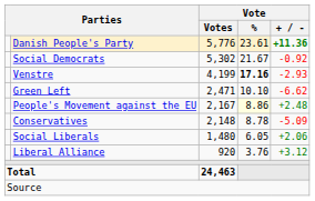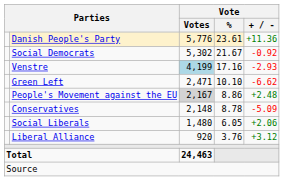Danish People's Party | Vote / + / -: bold -> normal
Venstre | Vote / Votes: no background -> lightblue background
Venstre | Vote / %: bold -> normal
People's Movement against the EU | Vote / Votes: no background -> lightgrey background
People's Movement against the EU | Vote / %: lightyellow background -> no background
